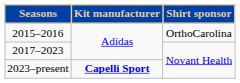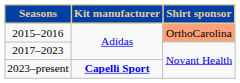2015–2016 | Shirt sponsor: no background -> lightsalmon background
